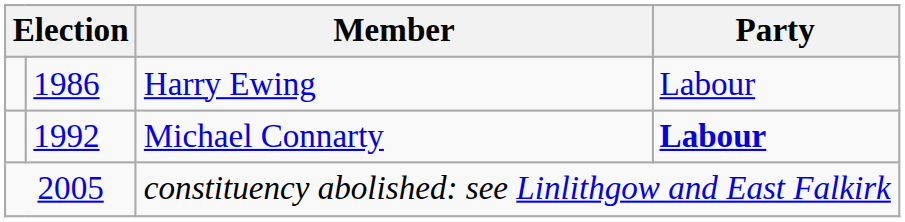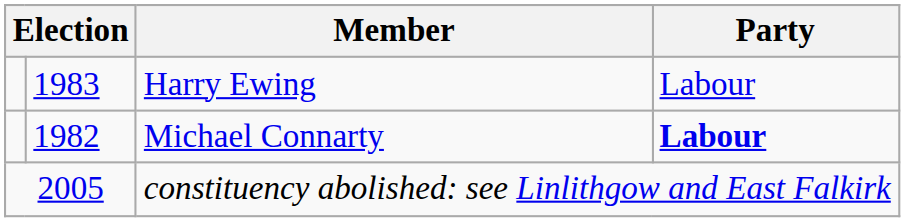Harry Ewing | column 2: 1986 -> 1983
Michael Connarty | column 2: 1992 -> 1982
